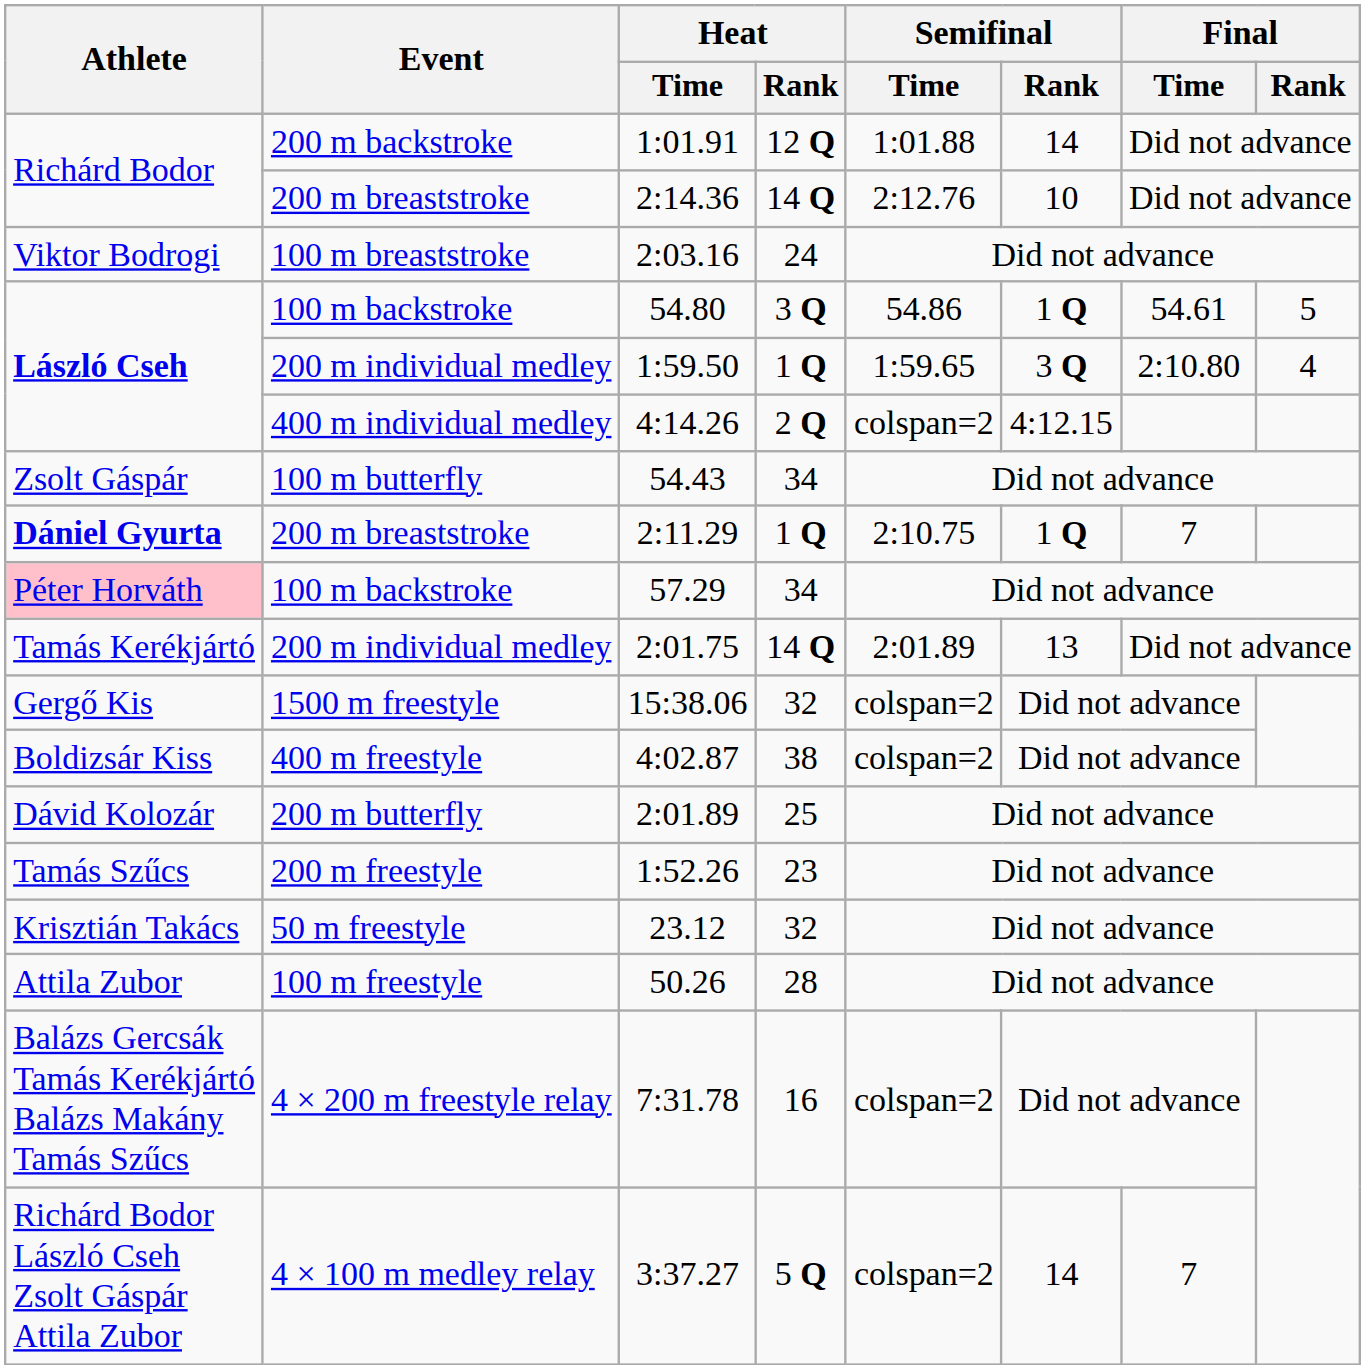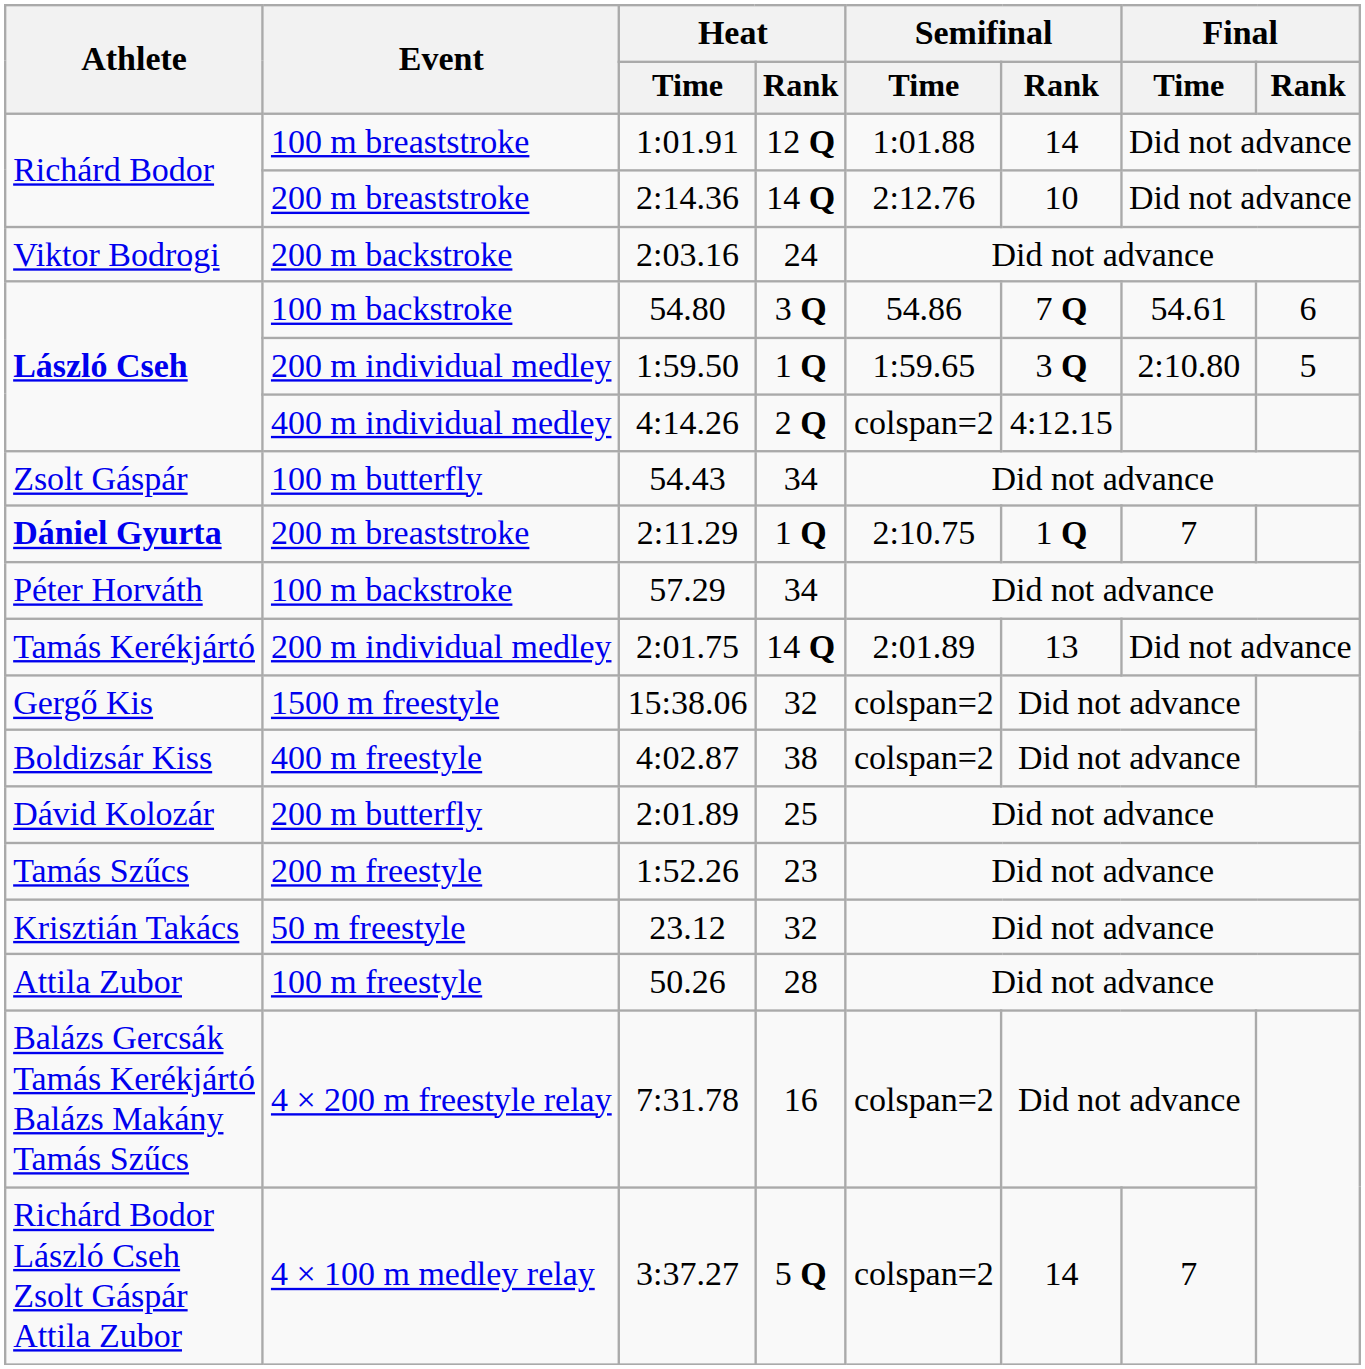1:01.91 | Event: 200 m backstroke -> 100 m breaststroke
2:03.16 | Event: 100 m breaststroke -> 200 m backstroke
54.80 | Semifinal / Rank: 1 Q -> 7 Q
54.80 | Final / Rank: 5 -> 6
1:59.50 | Final / Rank: 4 -> 5
57.29 | Athlete: pink background -> no background
